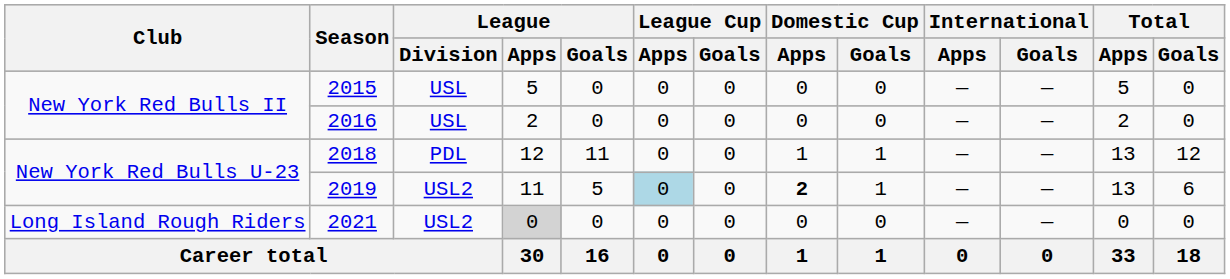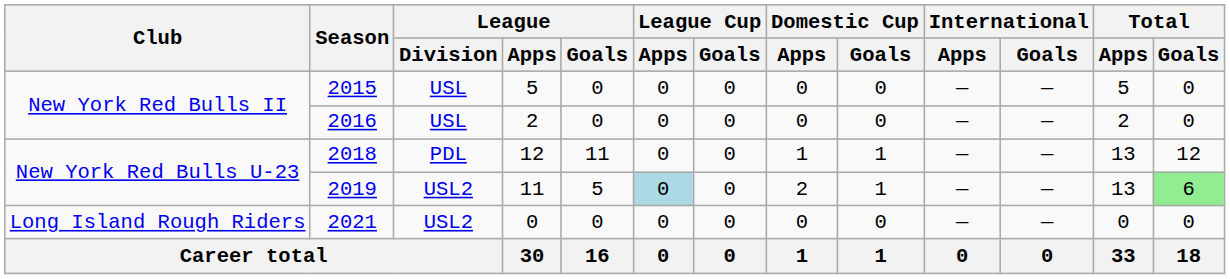2019 | Domestic Cup / Apps: bold -> normal
2019 | Total / Goals: no background -> lightgreen background
2021 | League / Apps: lightgrey background -> no background
